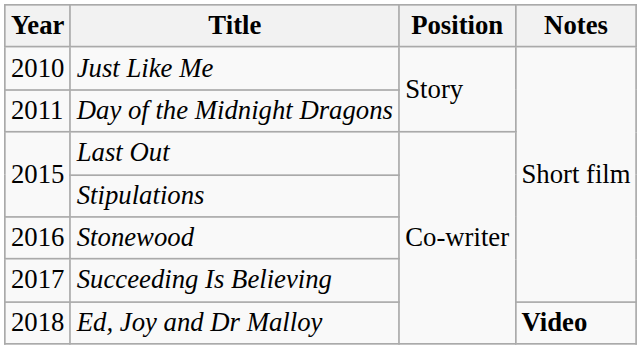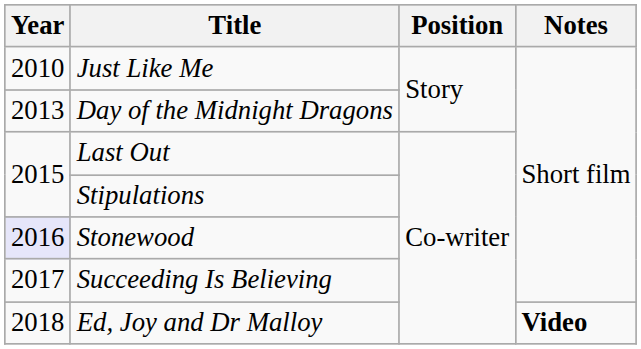Day of the Midnight Dragons | Year: 2011 -> 2013
Stonewood | Year: no background -> lavender background
